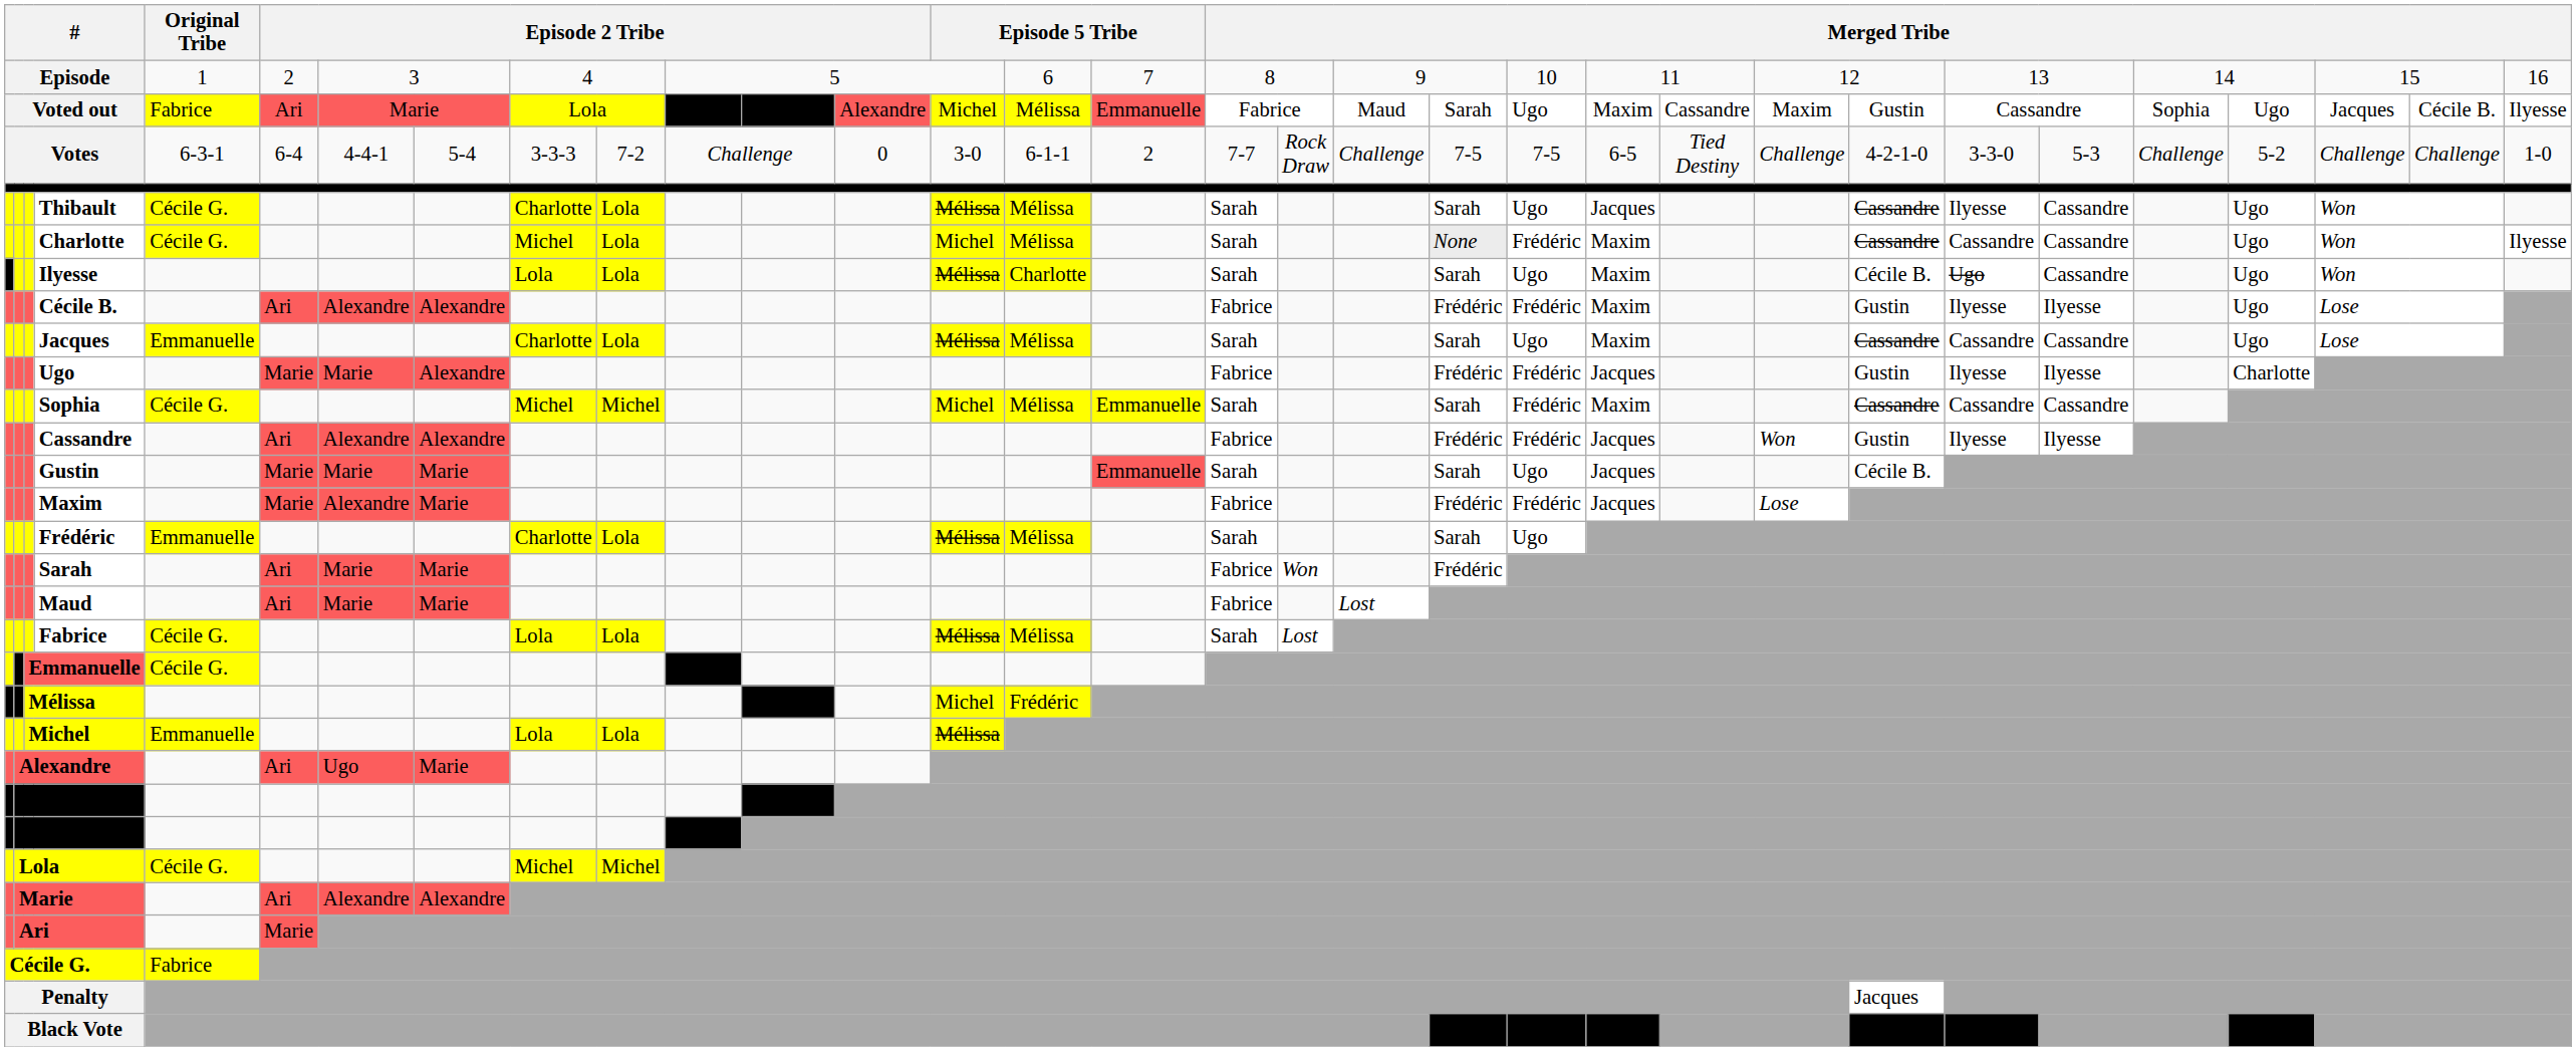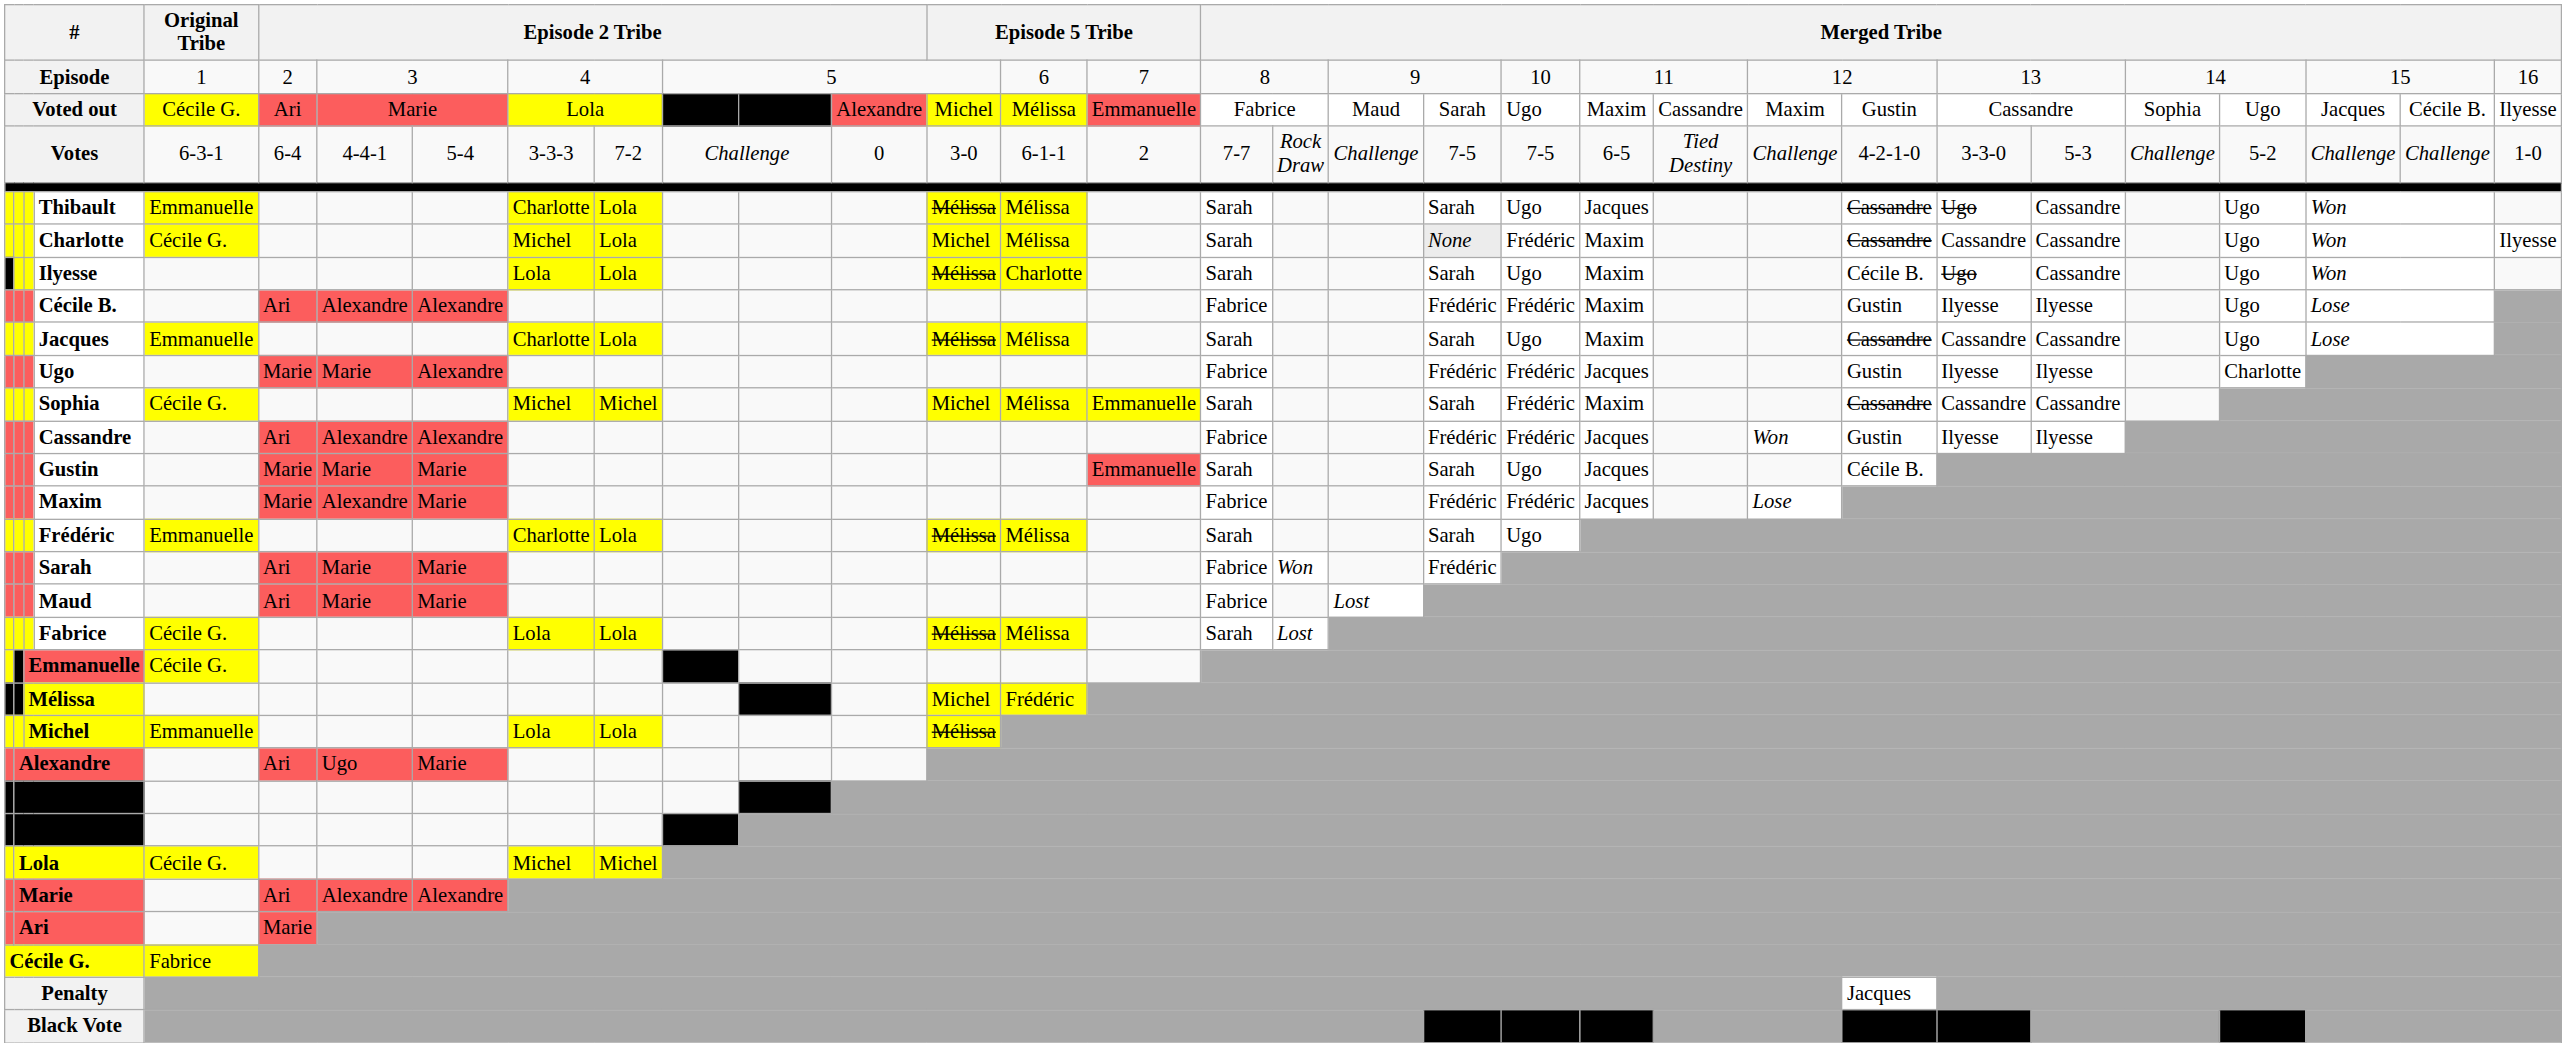Voted out | Original Tribe: Fabrice -> Cécile G.
Thibault | Original Tribe: Cécile G. -> Emmanuelle
Thibault | column 26: Ilyesse -> Ugo
